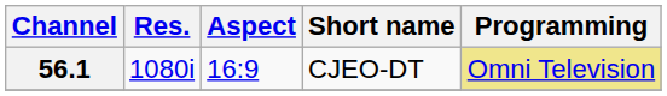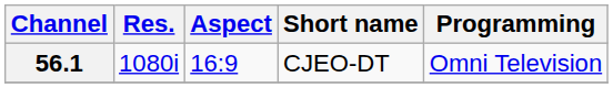56.1 | Programming: khaki background -> no background
